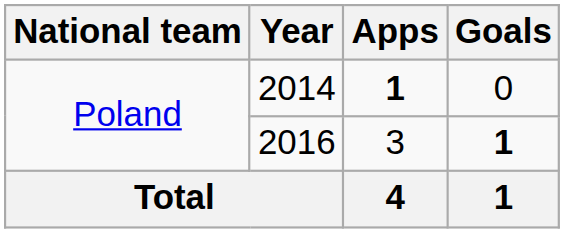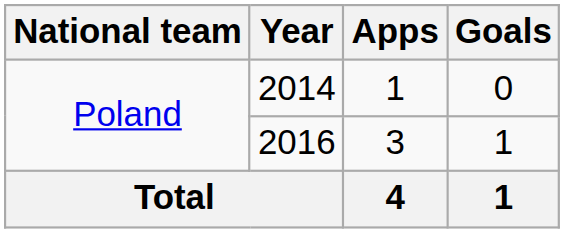2014 | Apps: bold -> normal
2016 | Goals: bold -> normal
